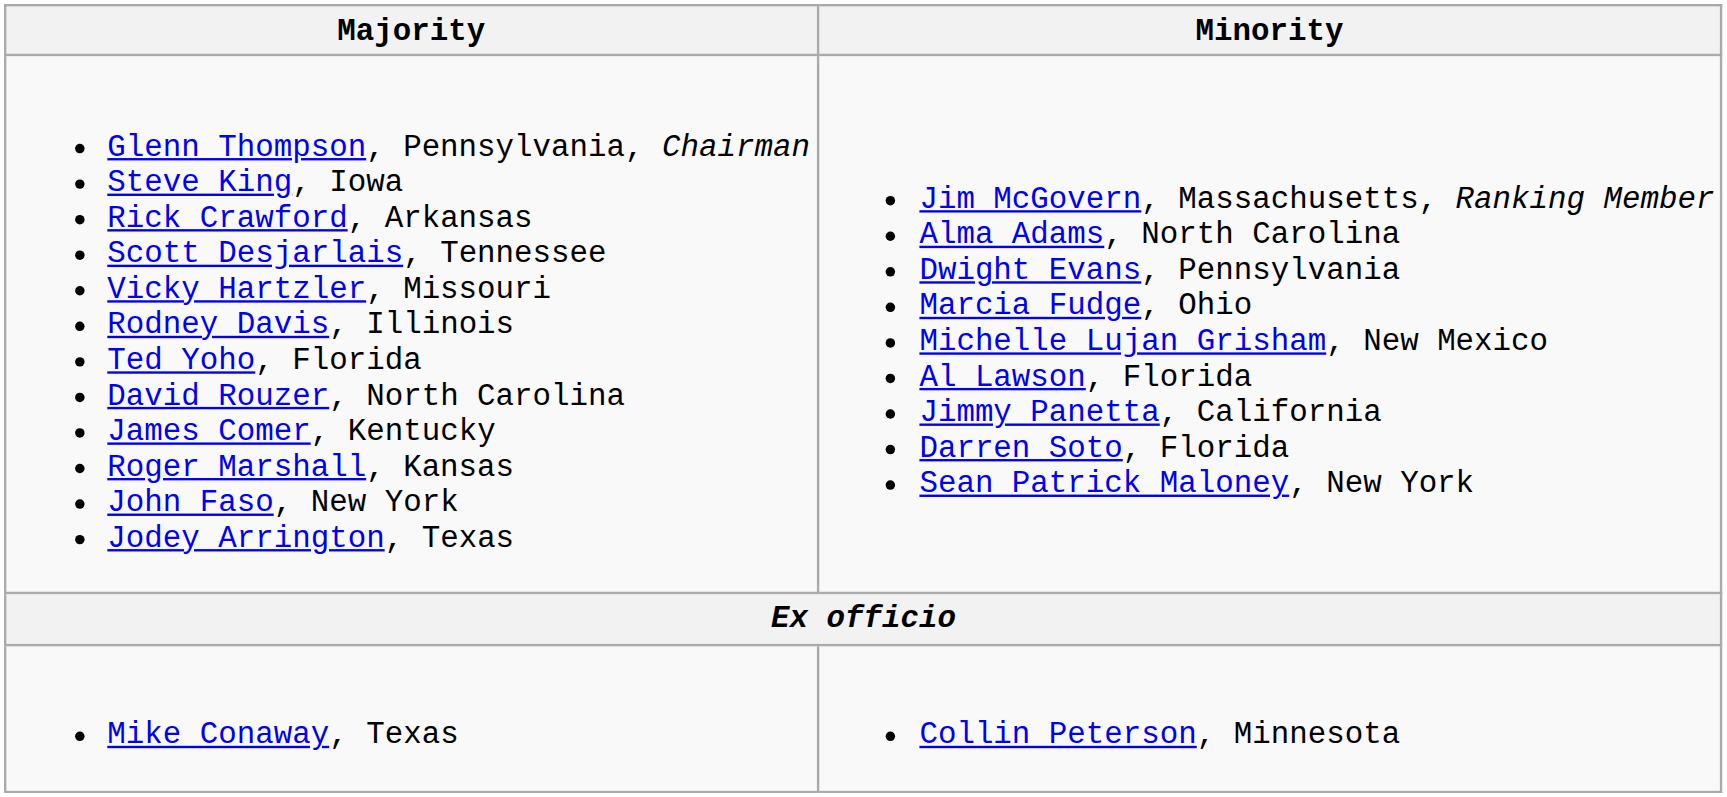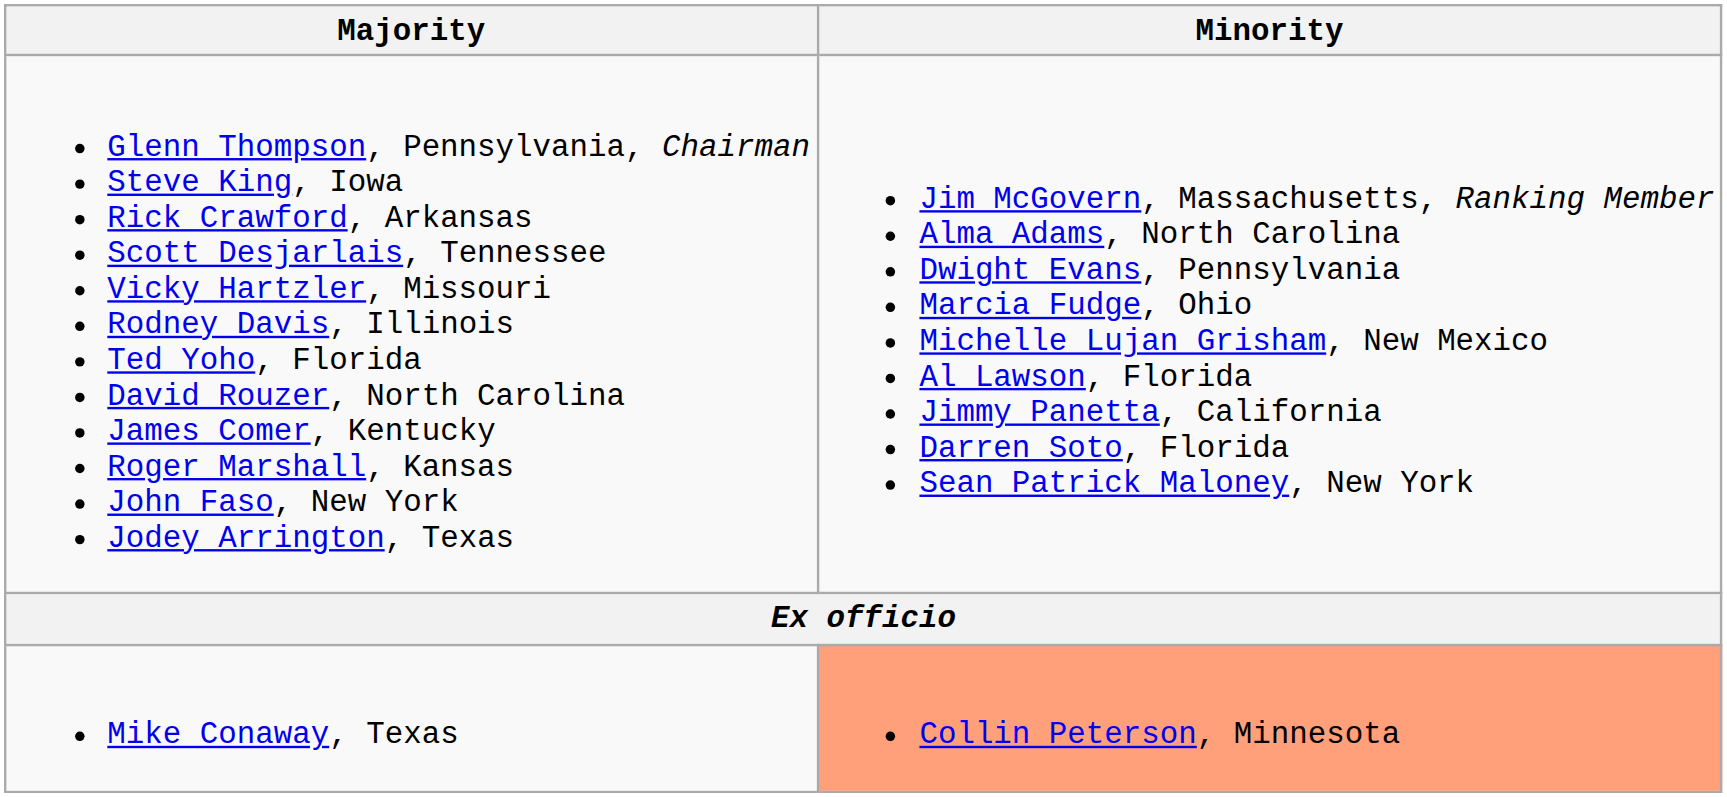Mike Conaway, Texas | Minority: no background -> lightsalmon background
